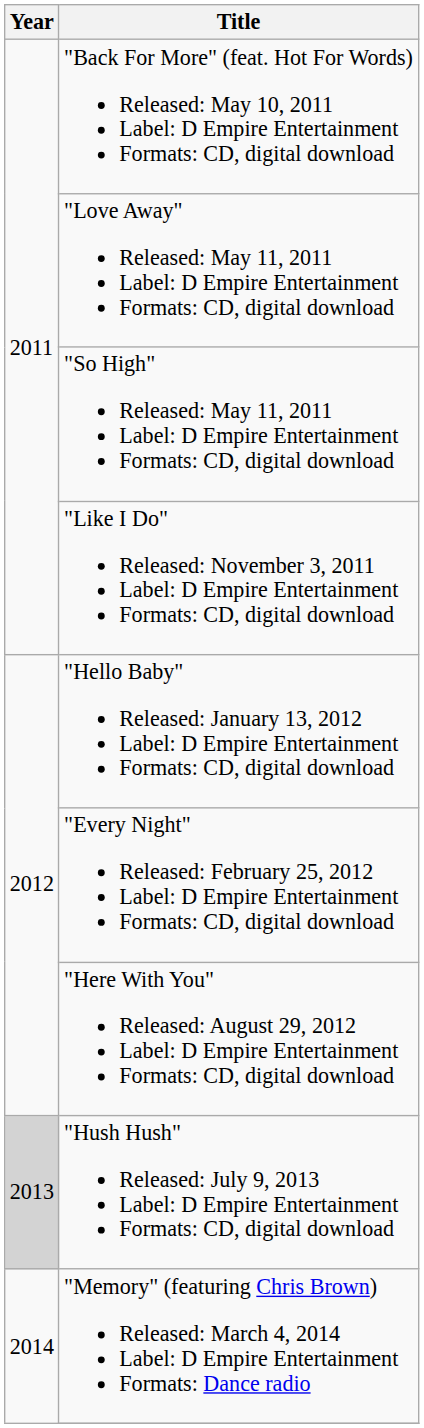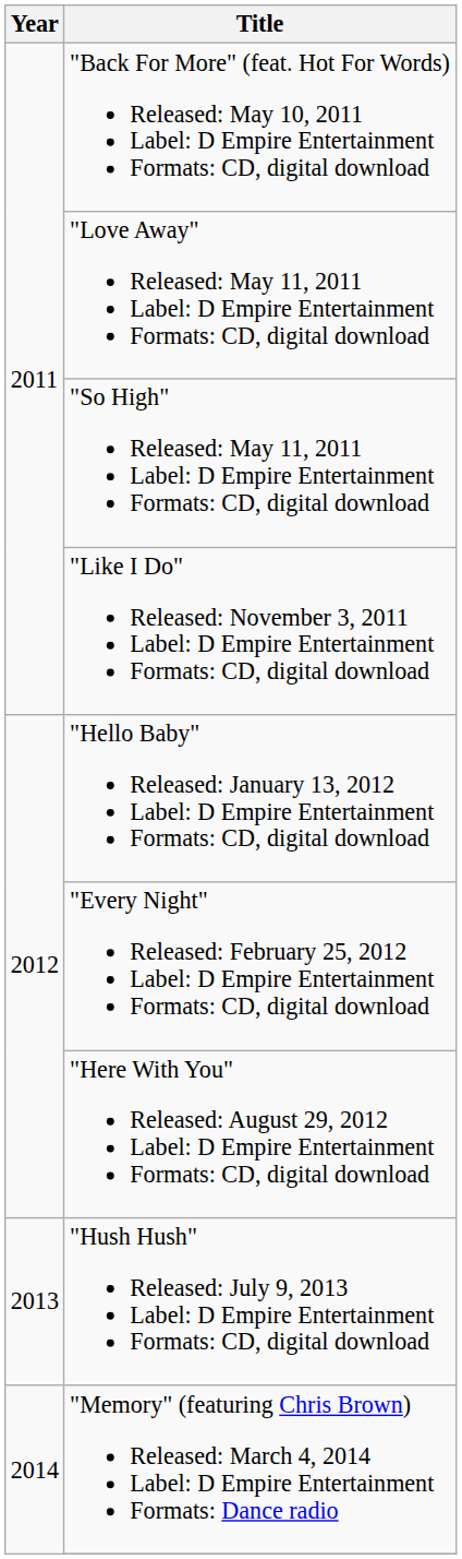row 9 | Year: lightgrey background -> no background
